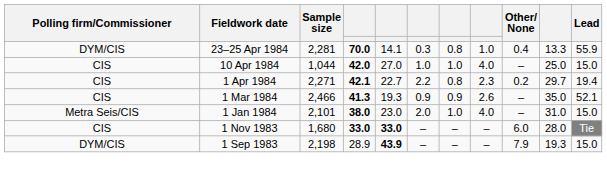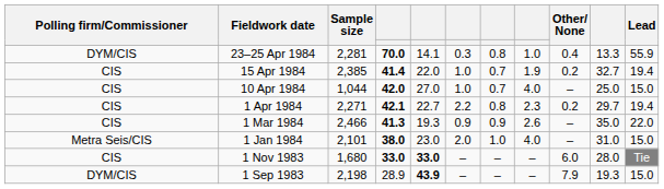+ row: CIS | 15 Apr 1984 | 2,385 | 41.4 | 22.0 | 1.0 | 0.7 | 1.9 | 0.2 | 32.7 | 19.4
10 Apr 1984 | column 7: 1.0 -> 0.7
1 Mar 1984 | Lead: 52.1 -> 22.0
